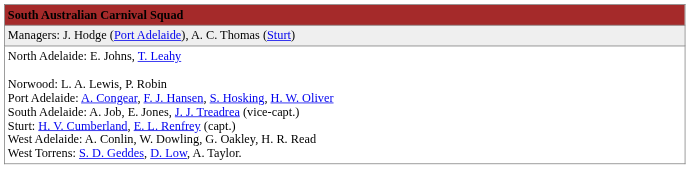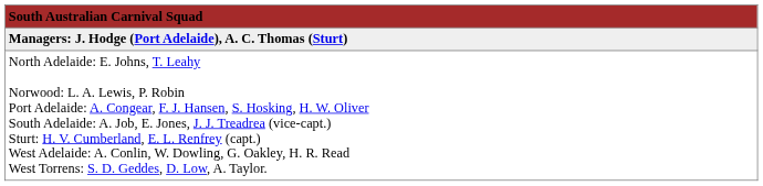Managers: J. Hodge (Port Adelaide), A. C. Thomas (Sturt) | column 1: normal -> bold
